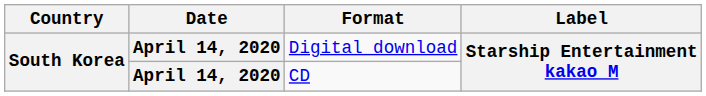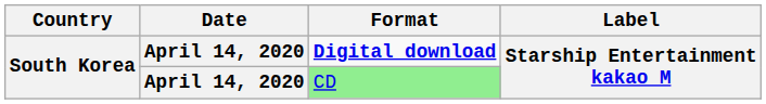Digital download | Format: normal -> bold
CD | Format: no background -> lightgreen background
